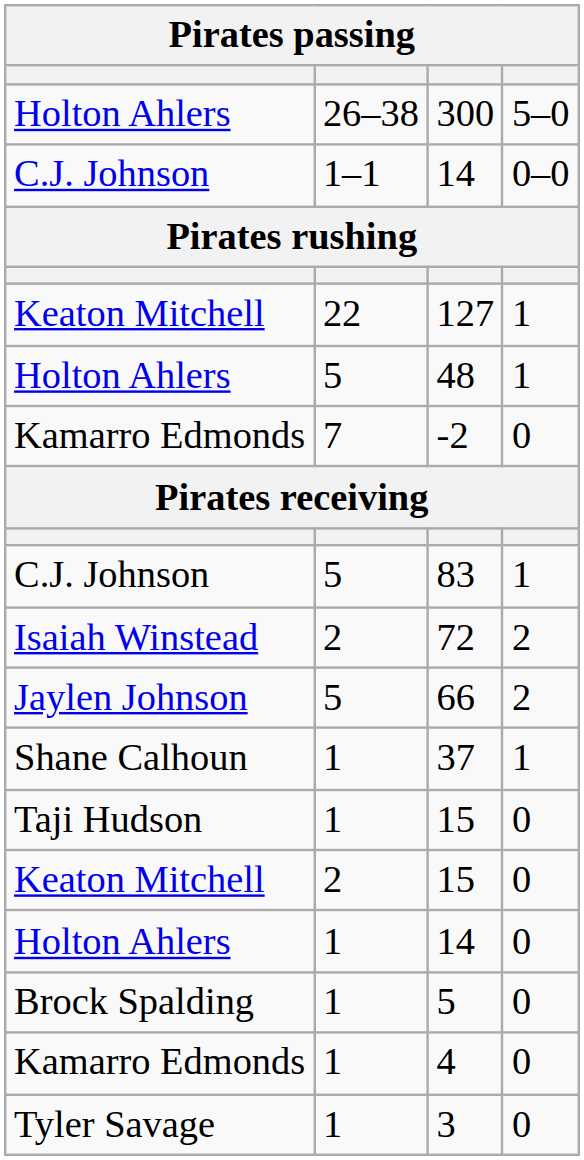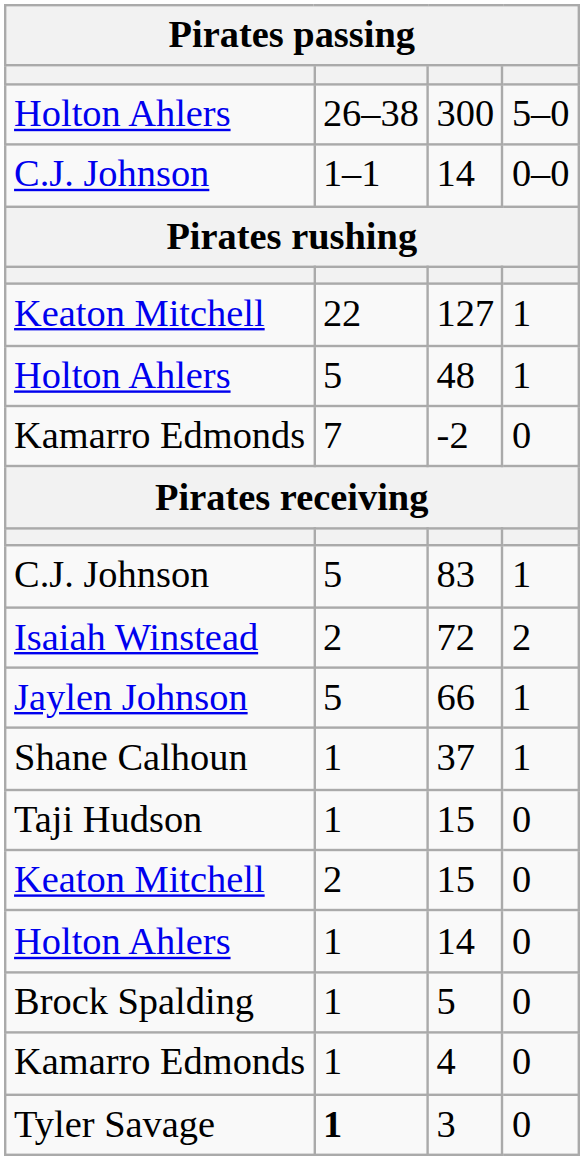66 | column 4: 2 -> 1
3 | column 2: normal -> bold
